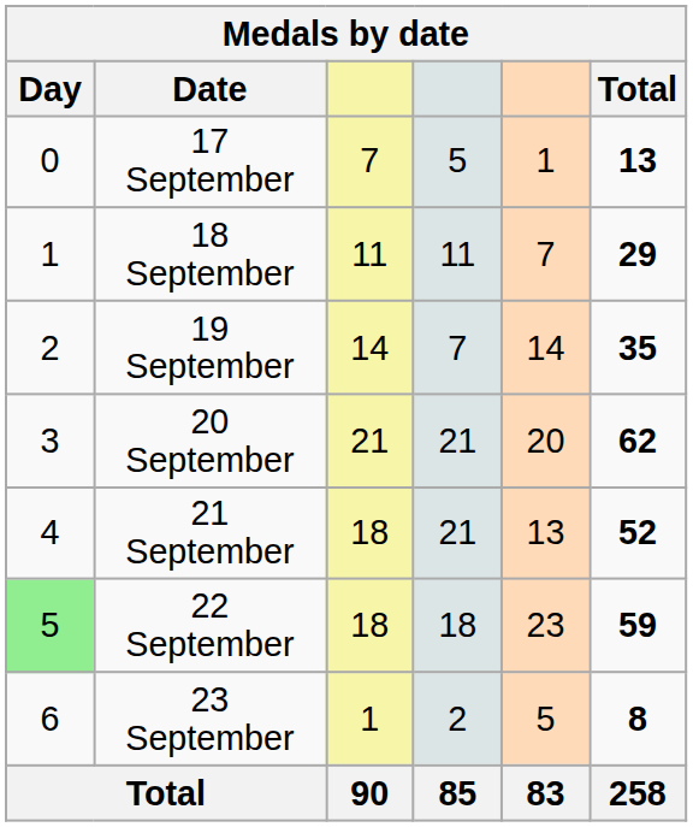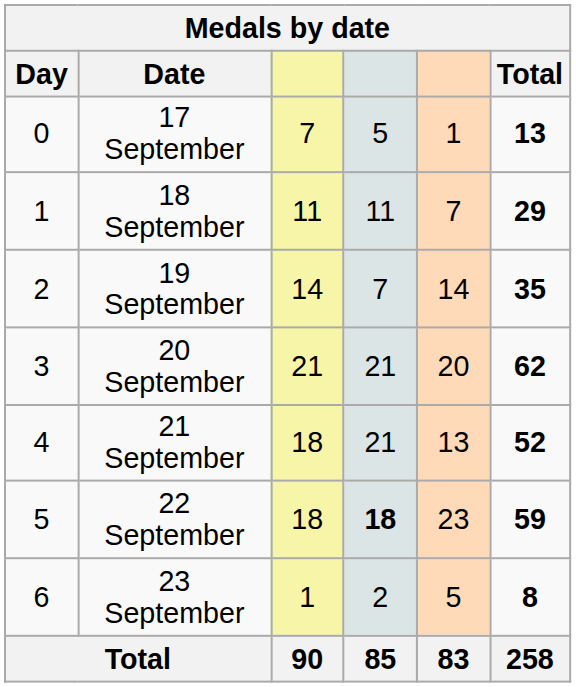22 September | Day: lightgreen background -> no background
22 September | column 4: normal -> bold
